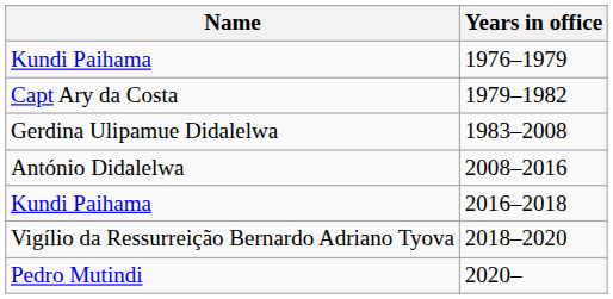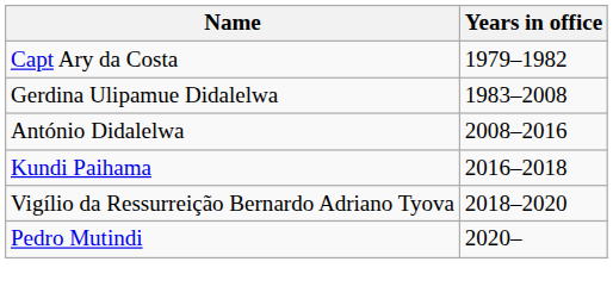- row: Kundi Paihama | 1976–1979
